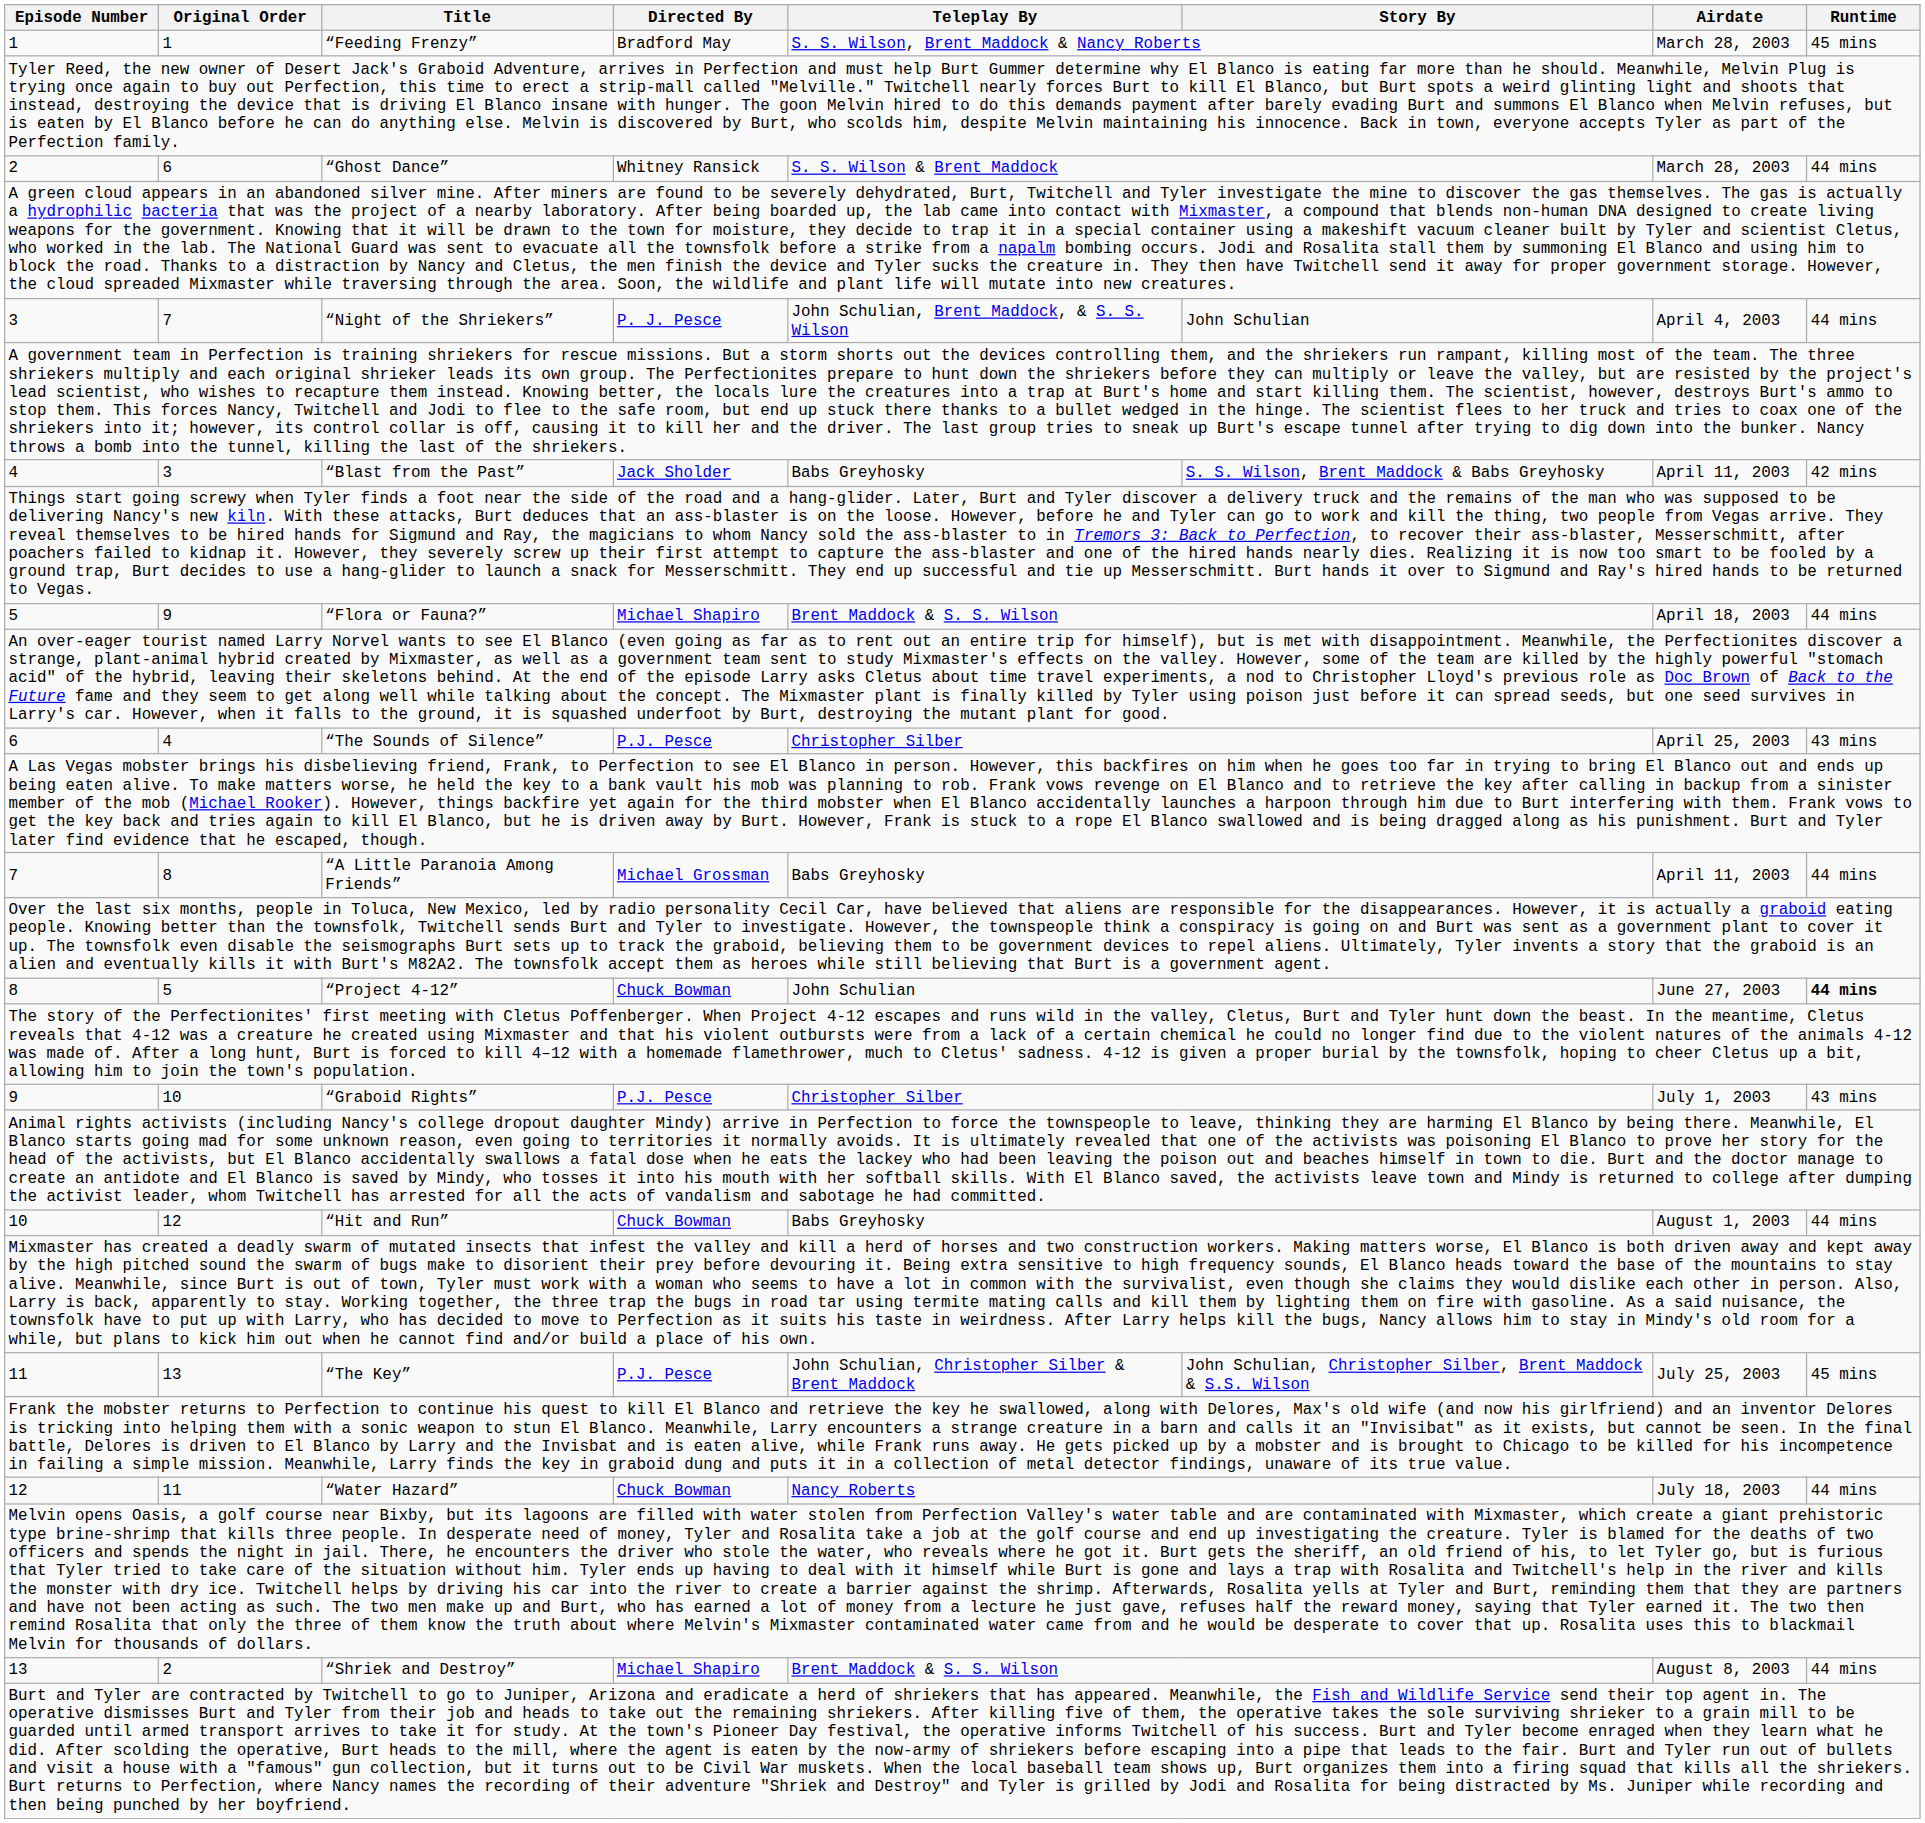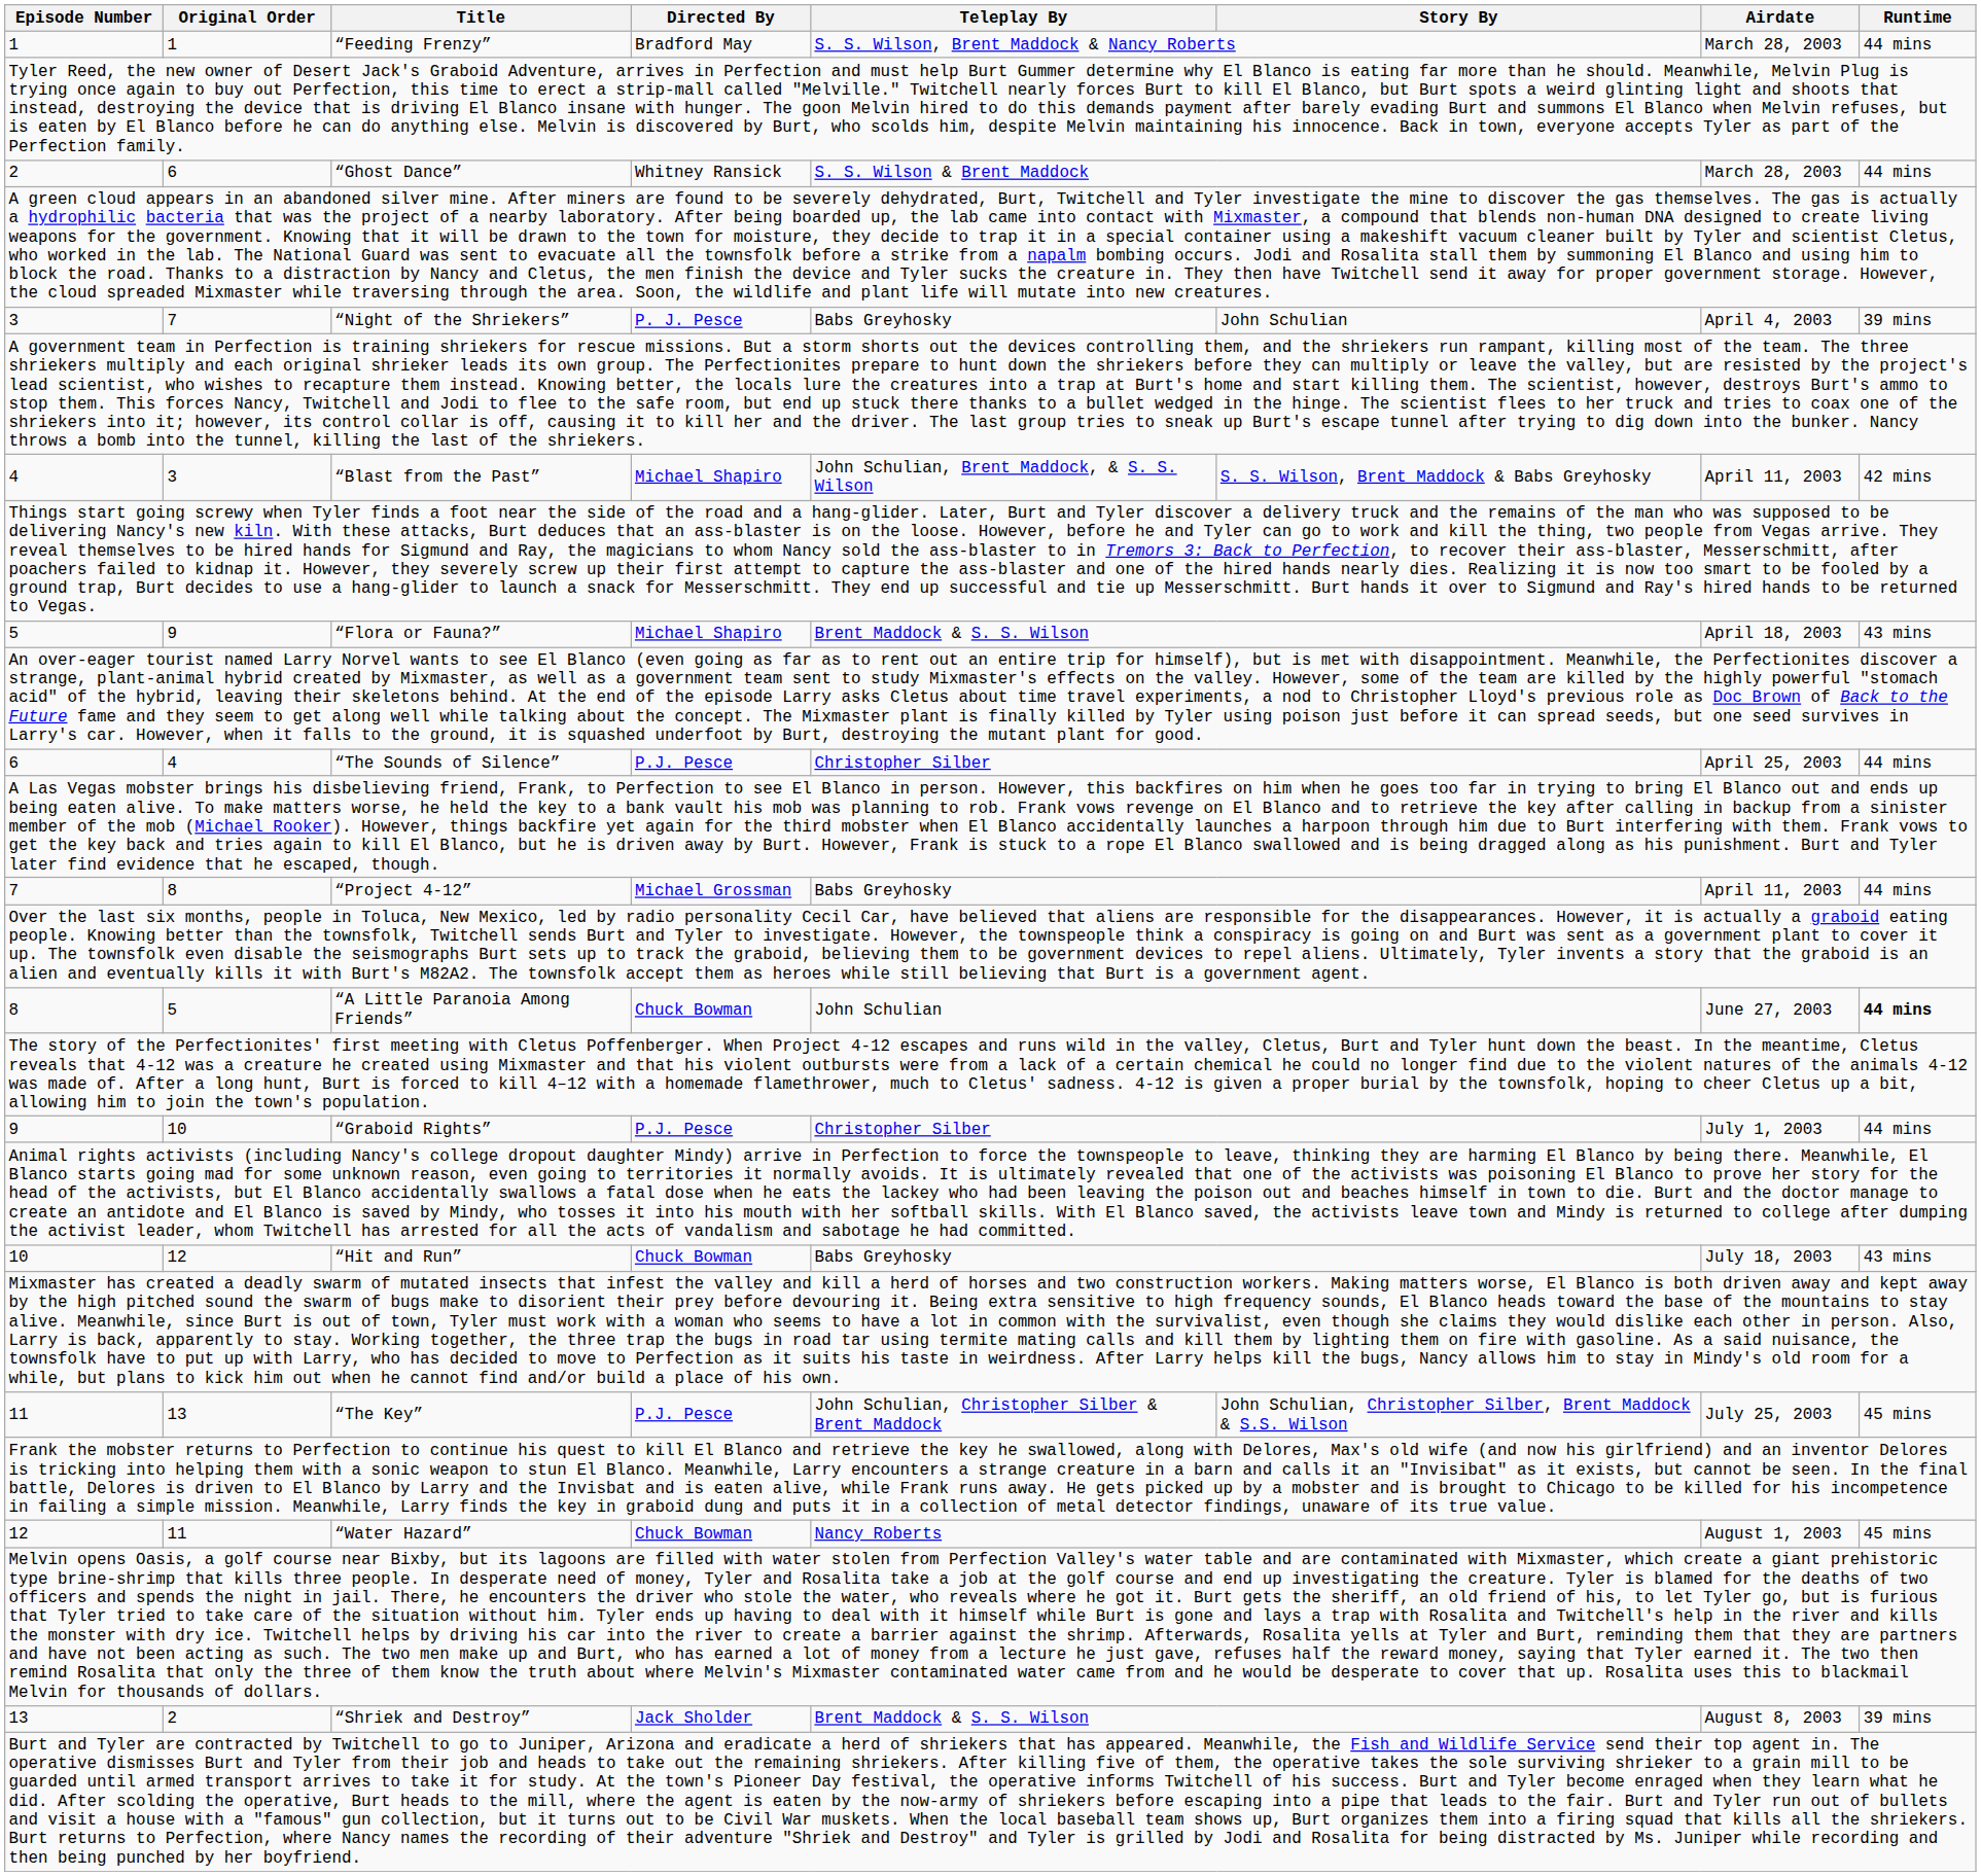row 2 | Runtime: 45 mins -> 44 mins
row 6 | Teleplay By: John Schulian, Brent Maddock, & S. S. Wilson -> Babs Greyhosky
row 6 | Runtime: 44 mins -> 39 mins
row 8 | Directed By: Jack Sholder -> Michael Shapiro
row 8 | Teleplay By: Babs Greyhosky -> John Schulian, Brent Maddock, & S. S. Wilson
row 10 | Runtime: 44 mins -> 43 mins
row 12 | Runtime: 43 mins -> 44 mins
row 14 | Title: “A Little Paranoia Among Friends” -> “Project 4-12”
row 16 | Title: “Project 4-12” -> “A Little Paranoia Among Friends”
row 18 | Runtime: 43 mins -> 44 mins
row 20 | Airdate: August 1, 2003 -> July 18, 2003
row 20 | Runtime: 44 mins -> 43 mins
row 24 | Airdate: July 18, 2003 -> August 1, 2003
row 24 | Runtime: 44 mins -> 45 mins
row 26 | Directed By: Michael Shapiro -> Jack Sholder
row 26 | Runtime: 44 mins -> 39 mins
